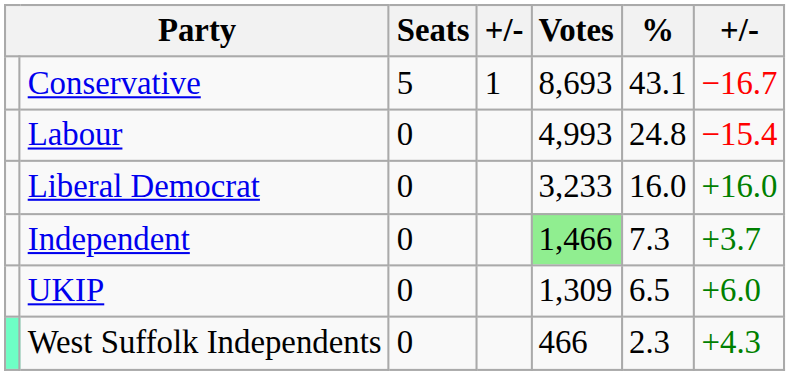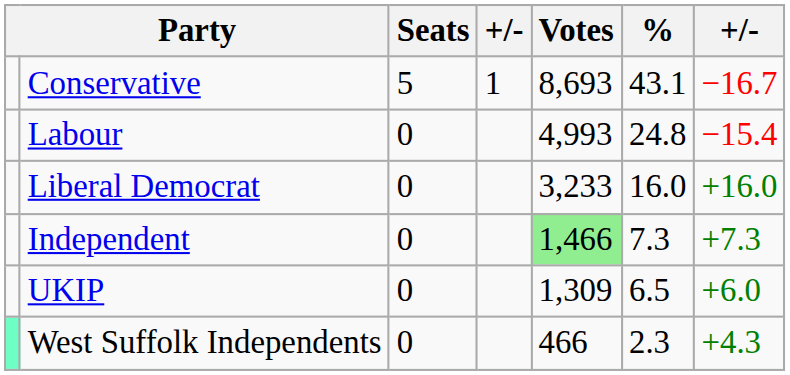Independent | column 7: +3.7 -> +7.3
